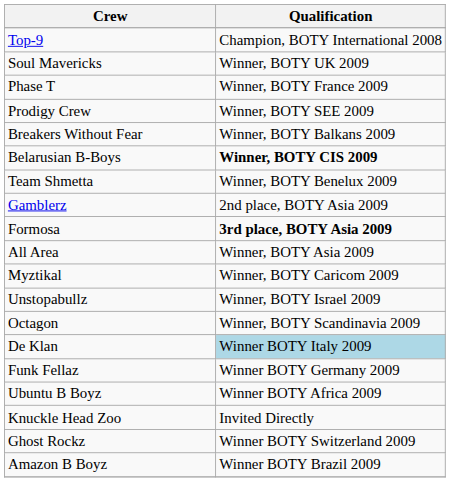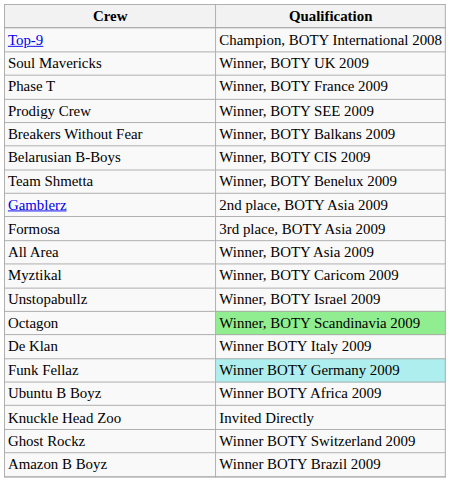Belarusian B-Boys | Qualification: bold -> normal
Formosa | Qualification: bold -> normal
Octagon | Qualification: no background -> lightgreen background
De Klan | Qualification: lightblue background -> no background
Funk Fellaz | Qualification: no background -> paleturquoise background
